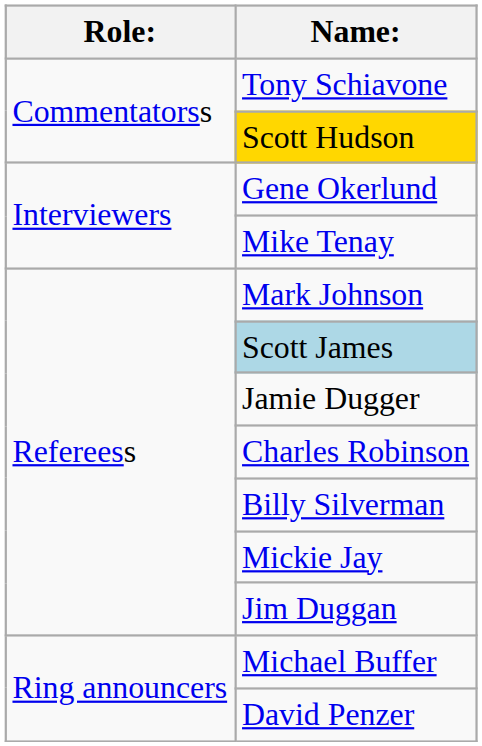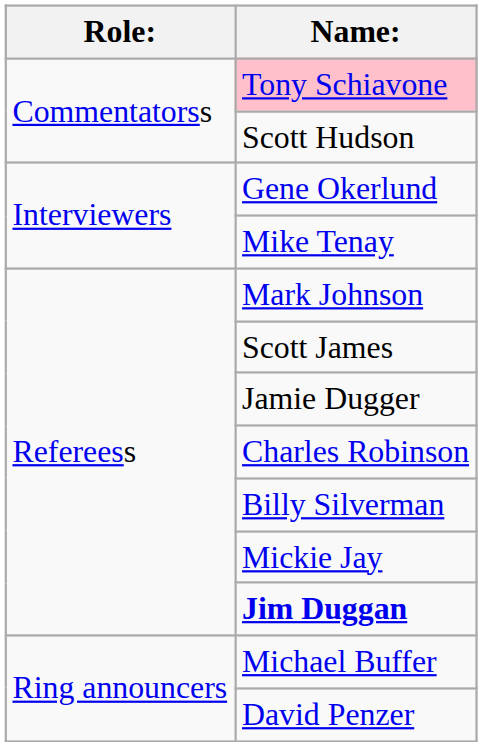Tony Schiavone | Name:: no background -> pink background
Scott Hudson | Name:: gold background -> no background
Scott James | Name:: lightblue background -> no background
Jim Duggan | Name:: normal -> bold
